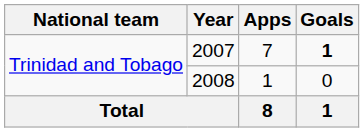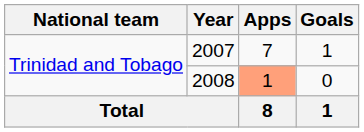2007 | Goals: bold -> normal
2008 | Apps: no background -> lightsalmon background
